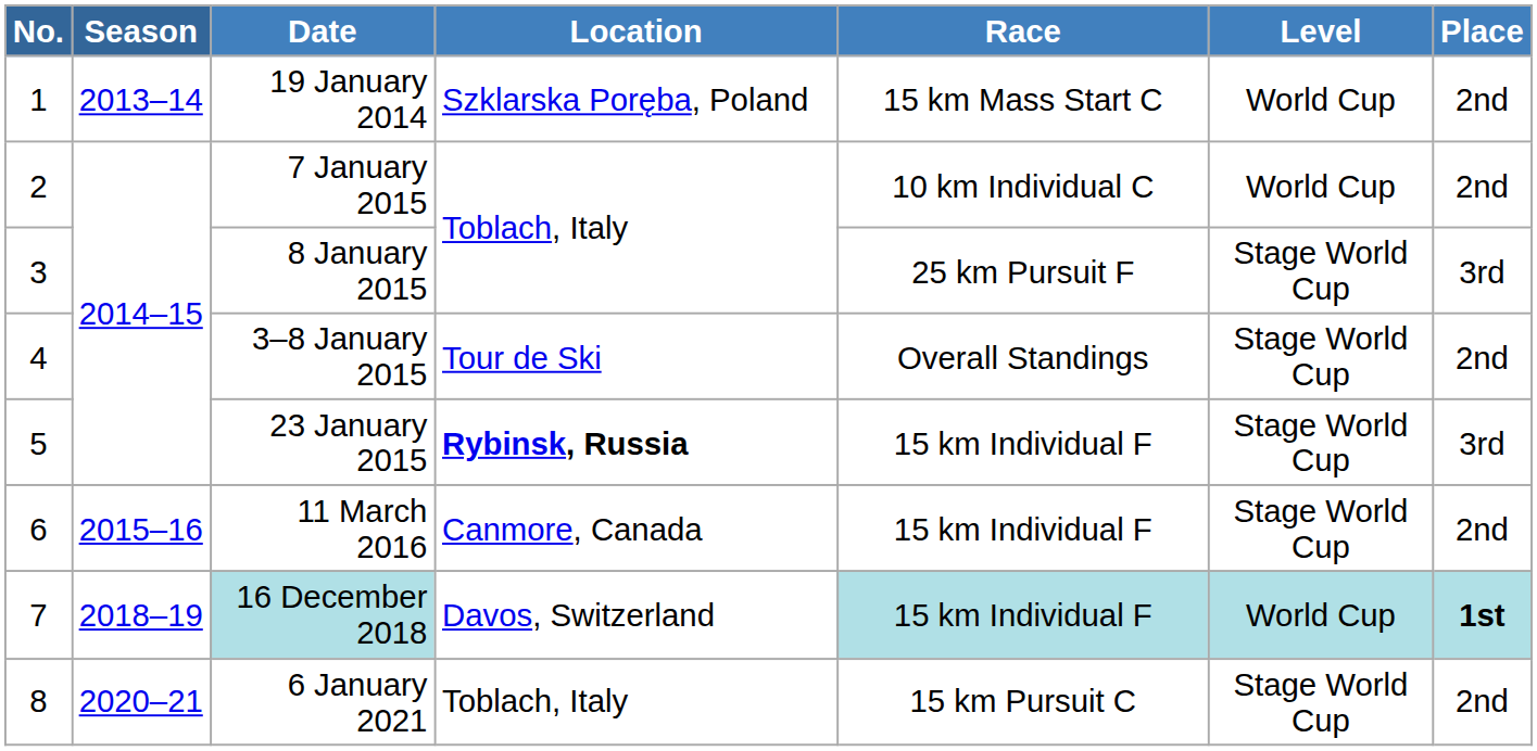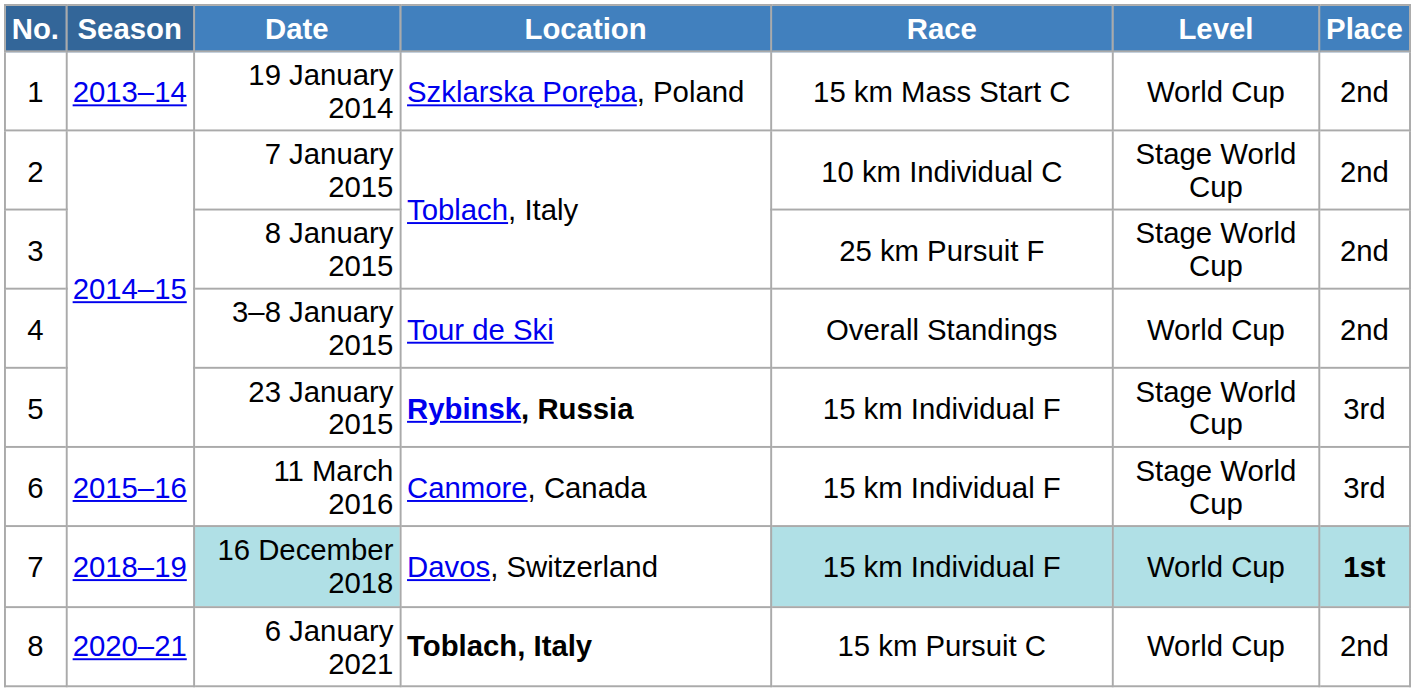7 January 2015 | Level: World Cup -> Stage World Cup
8 January 2015 | Place: 3rd -> 2nd
3–8 January 2015 | Level: Stage World Cup -> World Cup
11 March 2016 | Place: 2nd -> 3rd
6 January 2021 | Location: normal -> bold
6 January 2021 | Level: Stage World Cup -> World Cup
